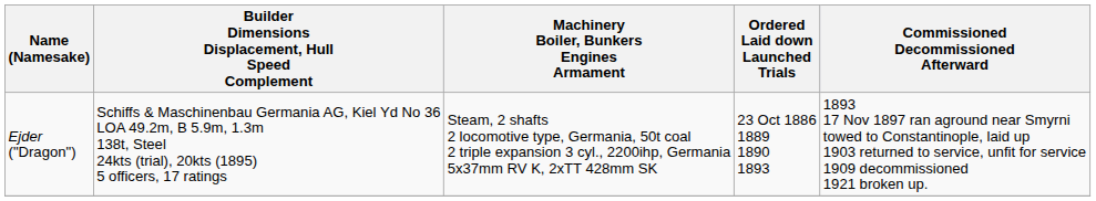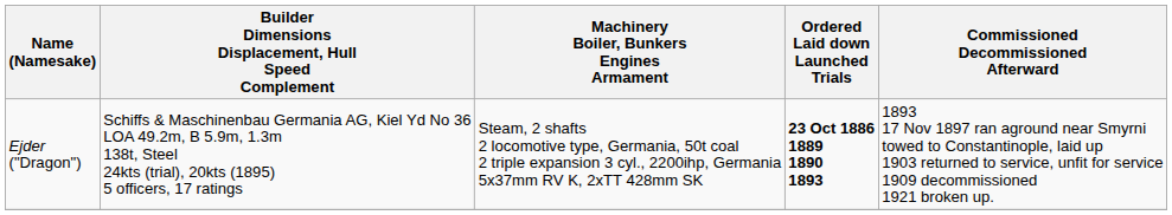Ejder ("Dragon") | Ordered Laid down Launched Trials: normal -> bold
